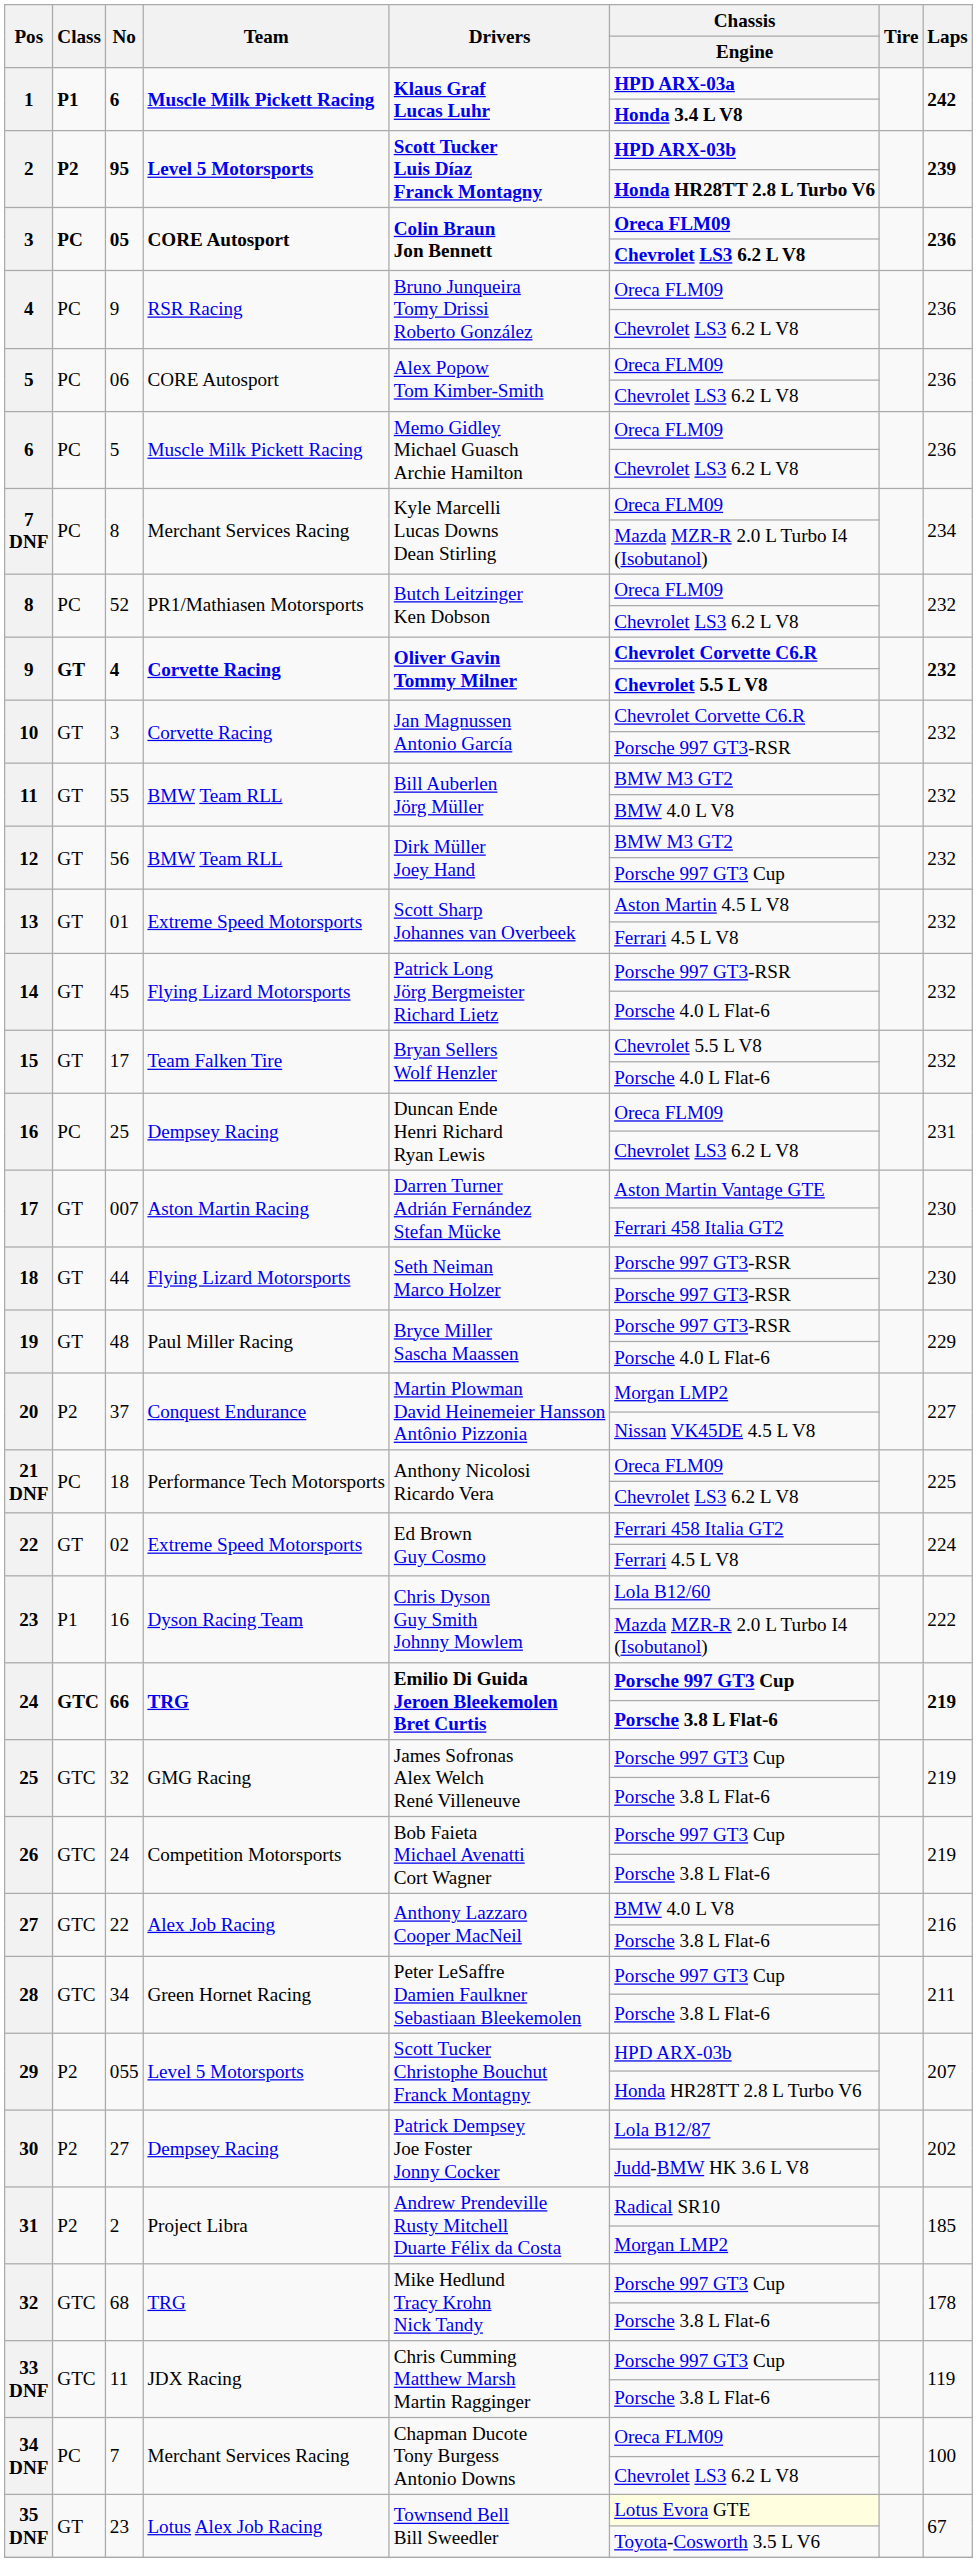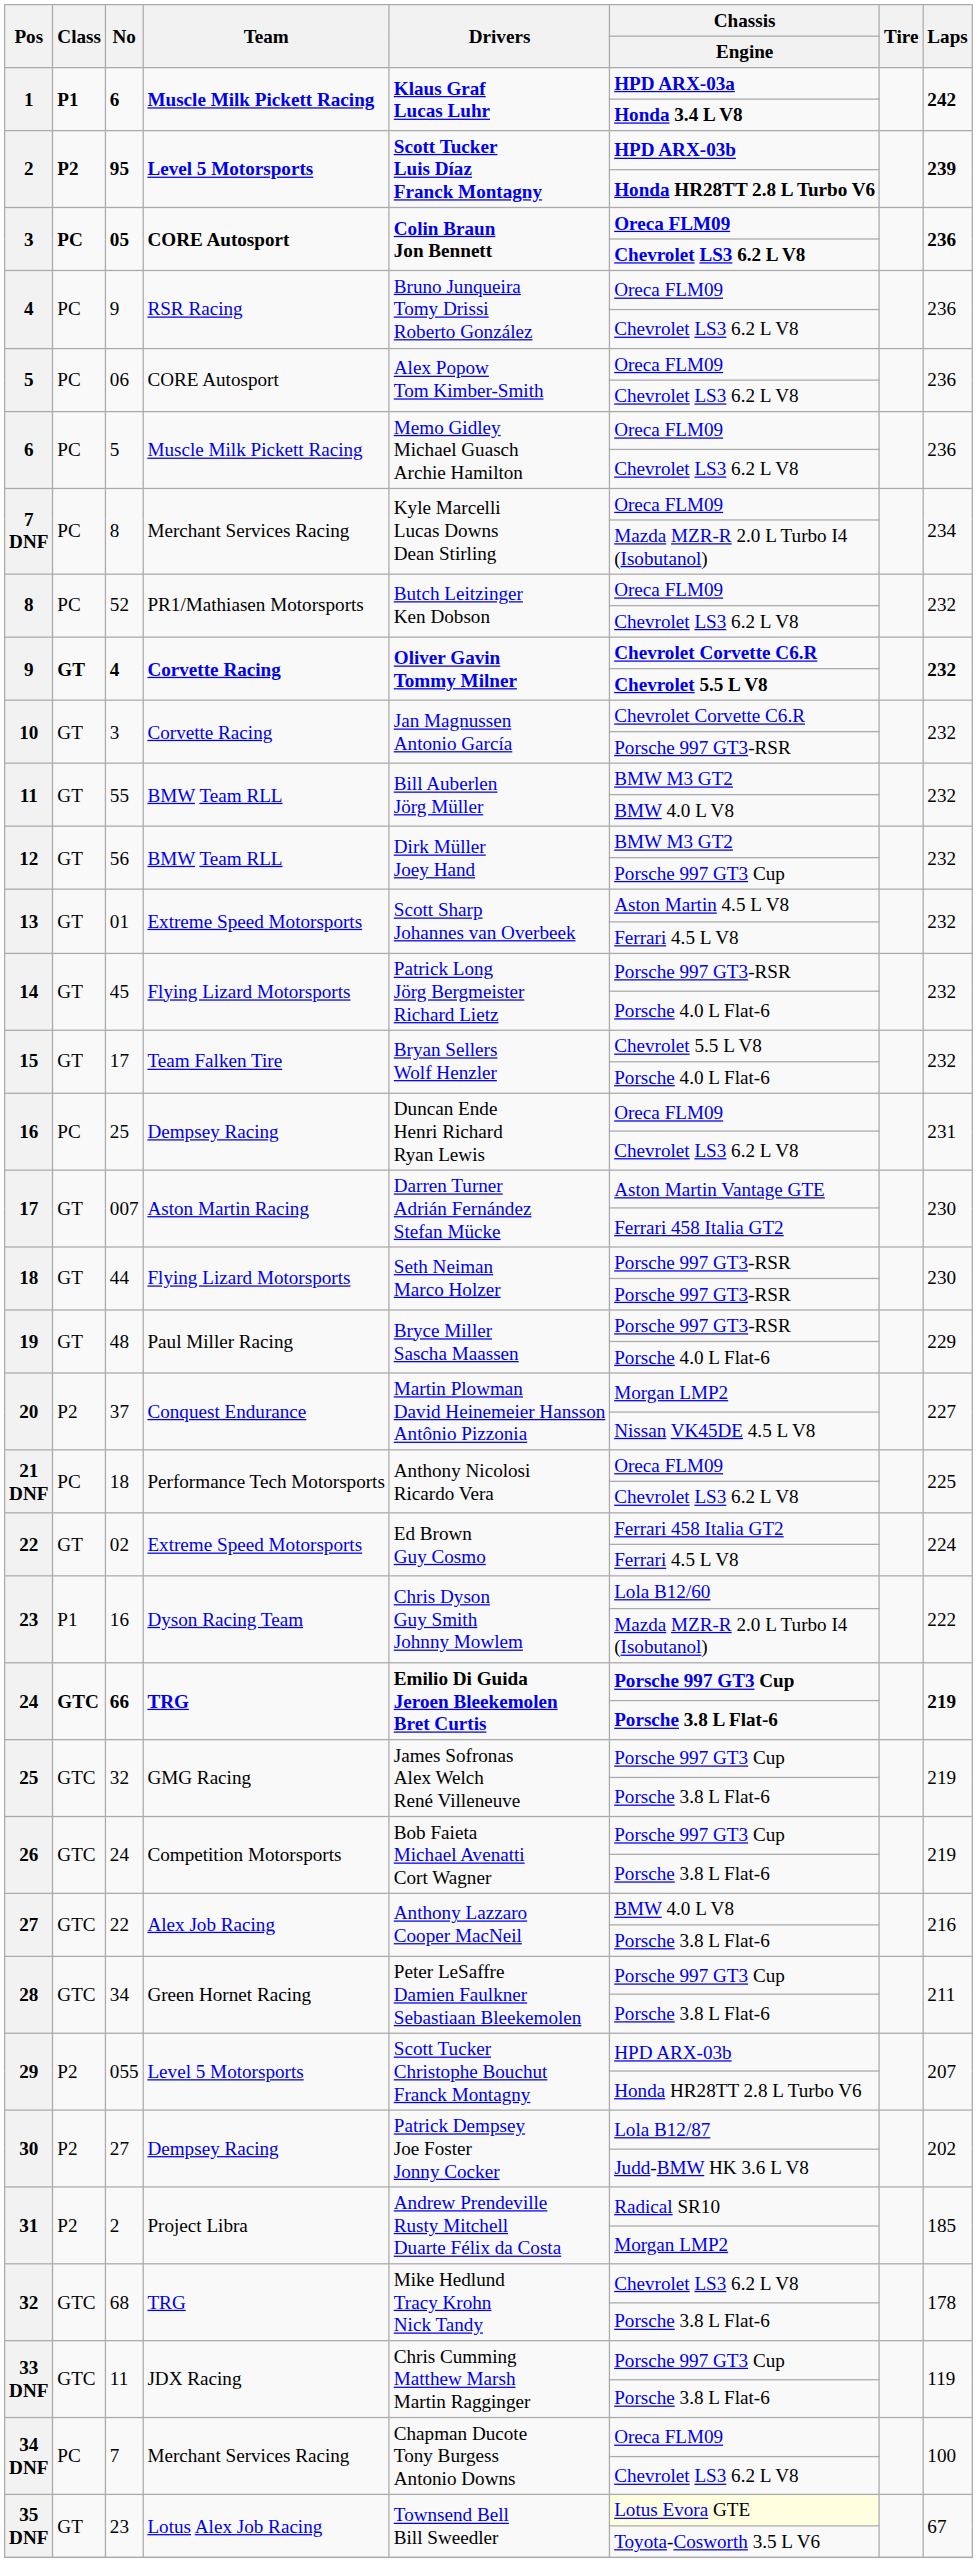row 65 | Chassis / Engine: Porsche 997 GT3 Cup -> Chevrolet LS3 6.2 L V8
